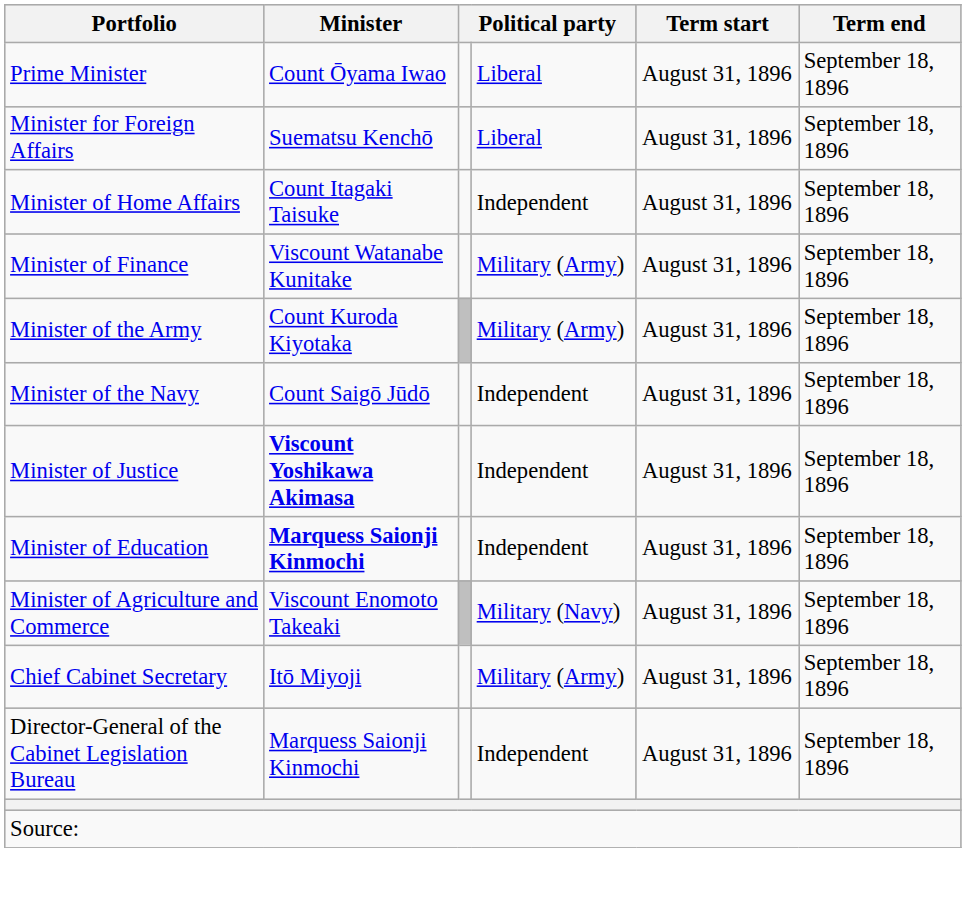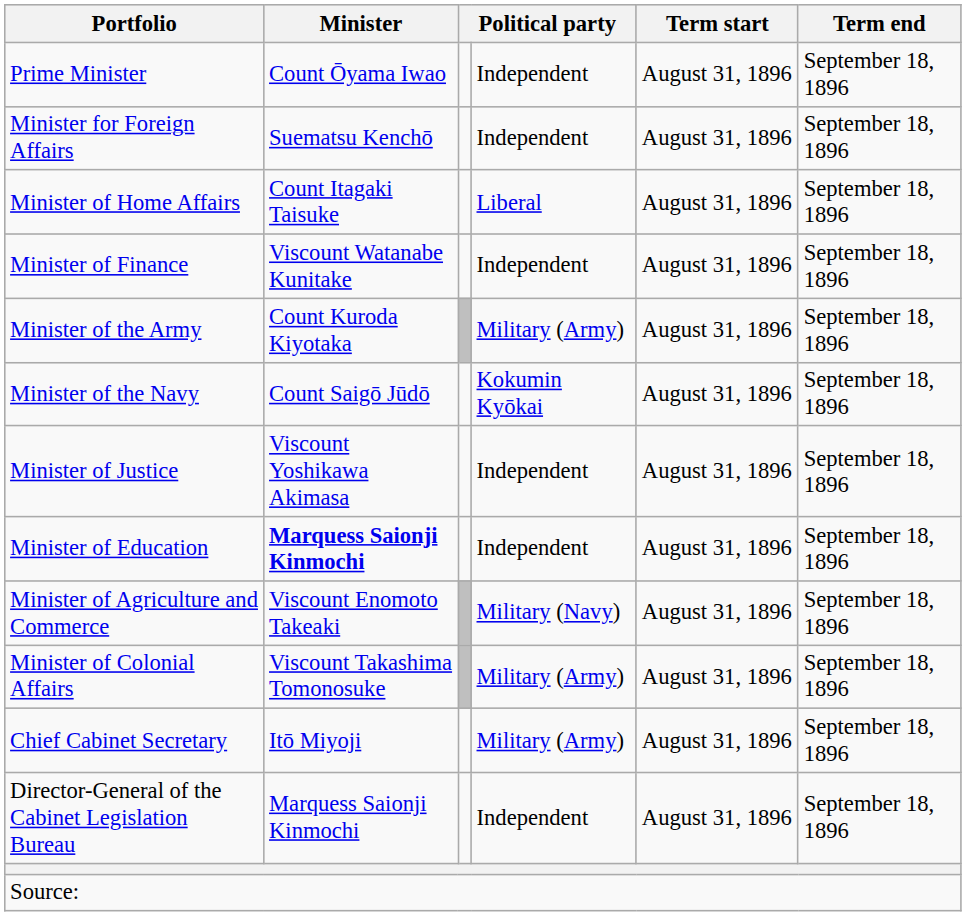Prime Minister | column 4: Liberal -> Independent
Minister for Foreign Affairs | column 4: Liberal -> Independent
Minister of Home Affairs | column 4: Independent -> Liberal
Minister of Finance | column 4: Military (Army) -> Independent
Minister of the Navy | column 4: Independent -> Kokumin Kyōkai
Minister of Justice | Minister: bold -> normal
+ row: Minister of Colonial Affairs | Viscount Takashima Tomonosuke | Military (Army) | August 31, 1896 | September 18, 1896
